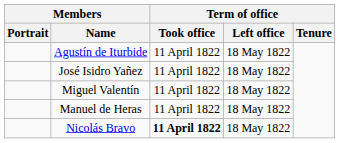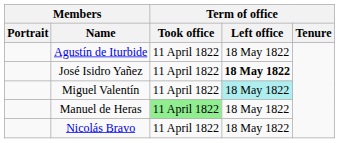José Isidro Yañez | Term of office / Left office: normal -> bold
Miguel Valentín | Term of office / Left office: no background -> paleturquoise background
Manuel de Heras | Term of office / Took office: no background -> lightgreen background
Nicolás Bravo | Term of office / Took office: bold -> normal
